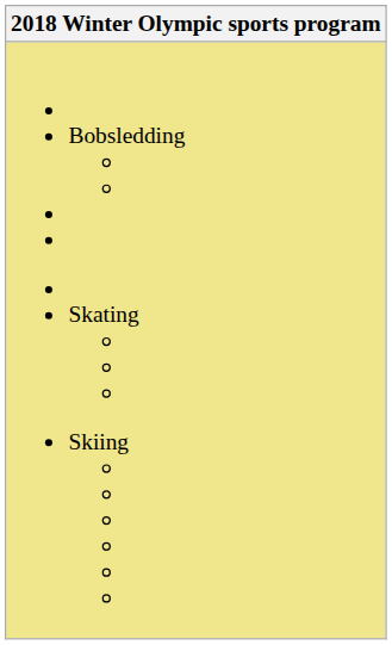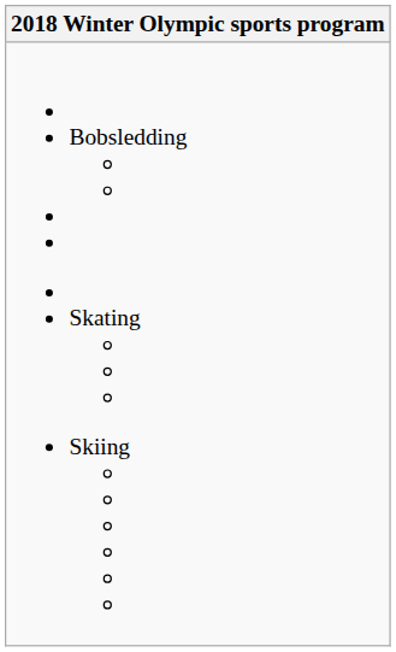row 2 | column 1: khaki background -> no background
